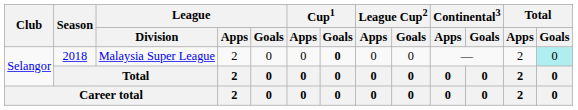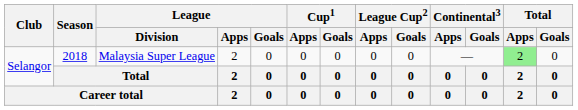Selangor / Malaysia Super League | Cup1 / Goals: bold -> normal
Selangor / Malaysia Super League | Total / Apps: no background -> lightgreen background
Selangor / Malaysia Super League | Total / Goals: paleturquoise background -> no background
